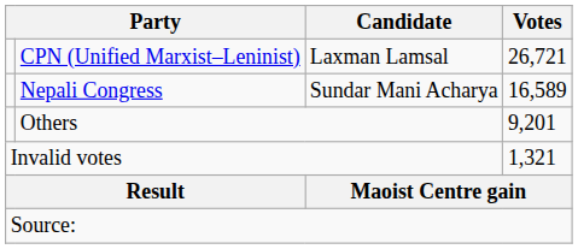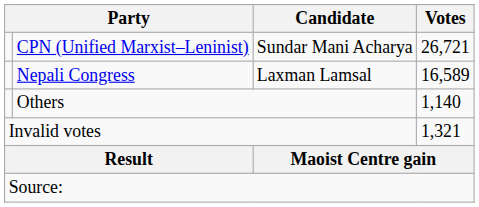CPN (Unified Marxist–Leninist) | Candidate: Laxman Lamsal -> Sundar Mani Acharya
Nepali Congress | Candidate: Sundar Mani Acharya -> Laxman Lamsal
Others | Votes: 9,201 -> 1,140
